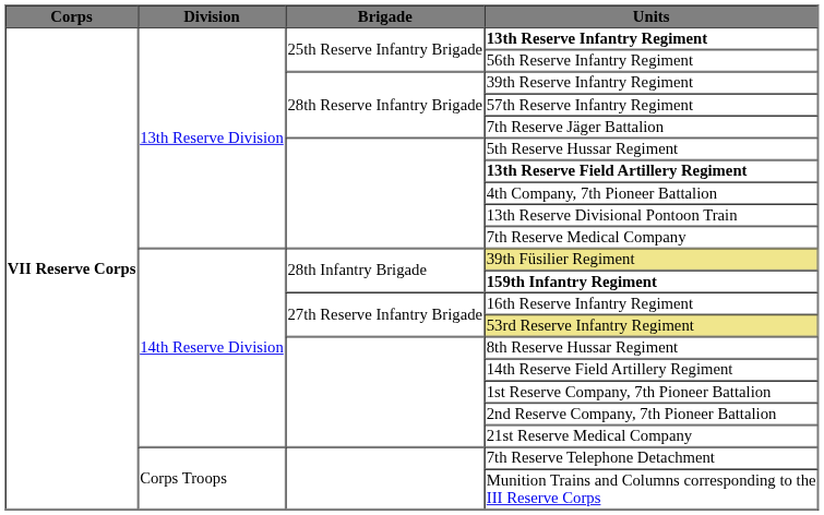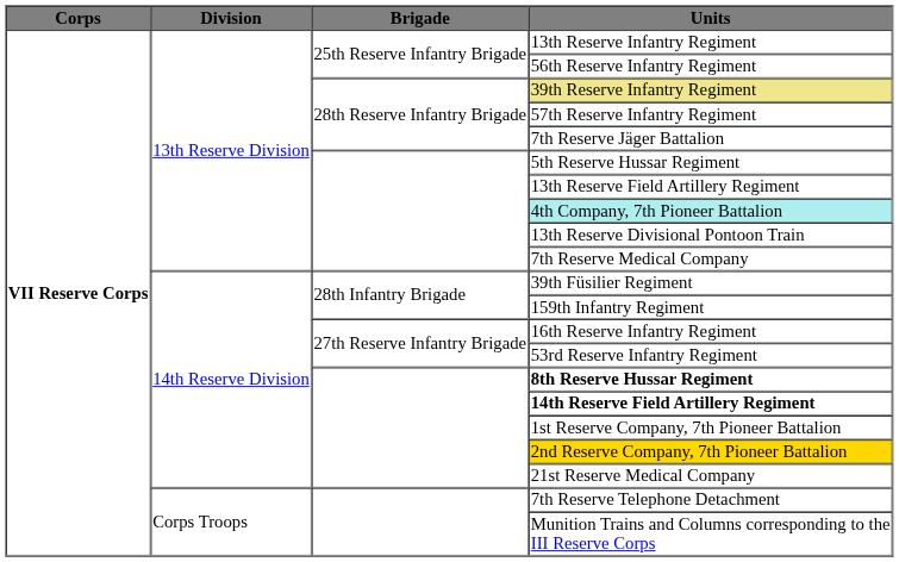13th Reserve Infantry Regiment | Units: bold -> normal
39th Reserve Infantry Regiment | Units: no background -> khaki background
13th Reserve Field Artillery Regiment | Units: bold -> normal
4th Company, 7th Pioneer Battalion | Units: no background -> paleturquoise background
39th Füsilier Regiment | Units: khaki background -> no background
159th Infantry Regiment | Units: bold -> normal
53rd Reserve Infantry Regiment | Units: khaki background -> no background
8th Reserve Hussar Regiment | Units: normal -> bold
14th Reserve Field Artillery Regiment | Units: normal -> bold
2nd Reserve Company, 7th Pioneer Battalion | Units: no background -> gold background
